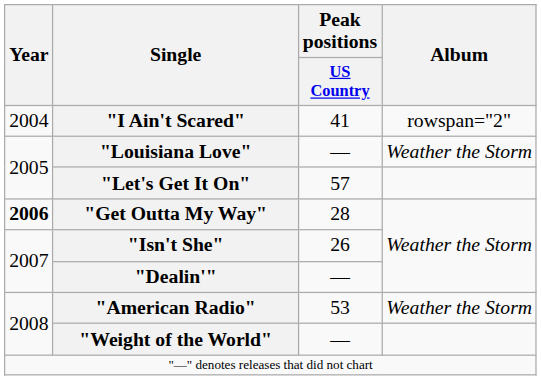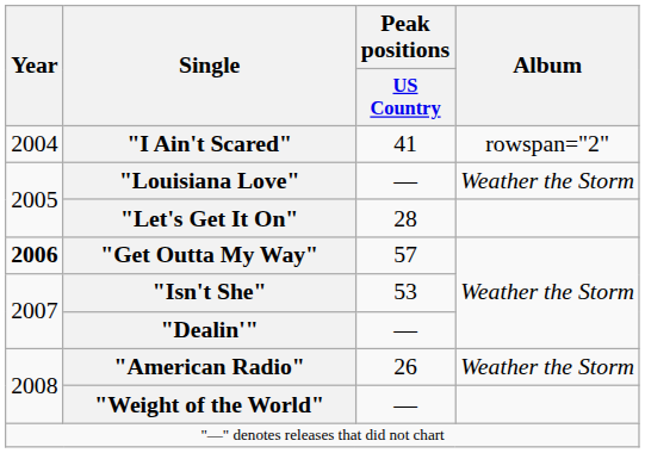"Let's Get It On" | Peak positions / US Country: 57 -> 28
"Get Outta My Way" | Peak positions / US Country: 28 -> 57
"Isn't She" | Peak positions / US Country: 26 -> 53
"American Radio" | Peak positions / US Country: 53 -> 26
